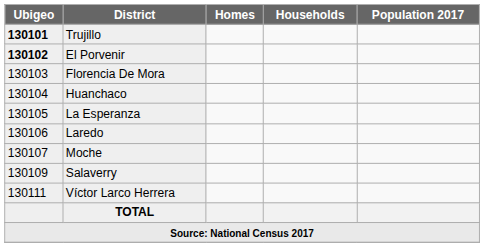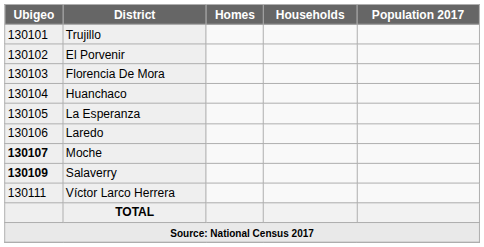Trujillo | Ubigeo: bold -> normal
El Porvenir | Ubigeo: bold -> normal
Moche | Ubigeo: normal -> bold
Salaverry | Ubigeo: normal -> bold
